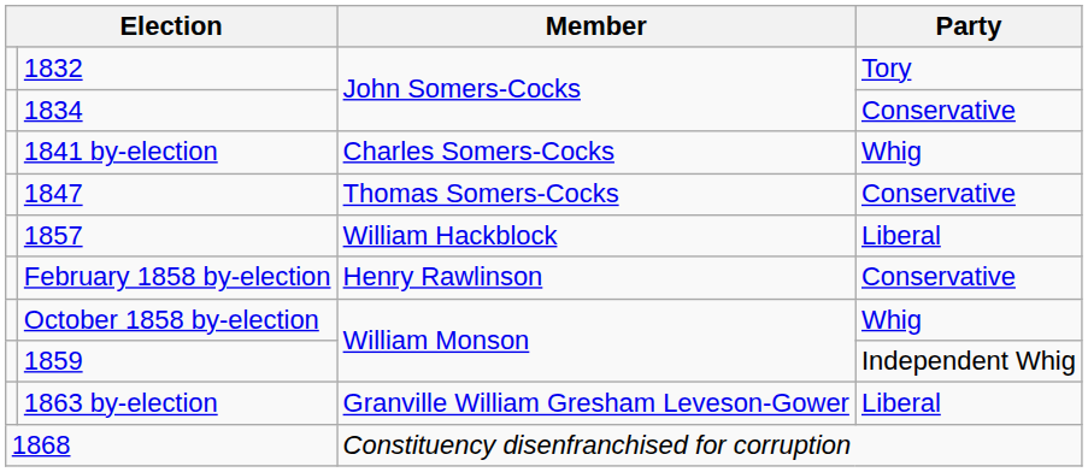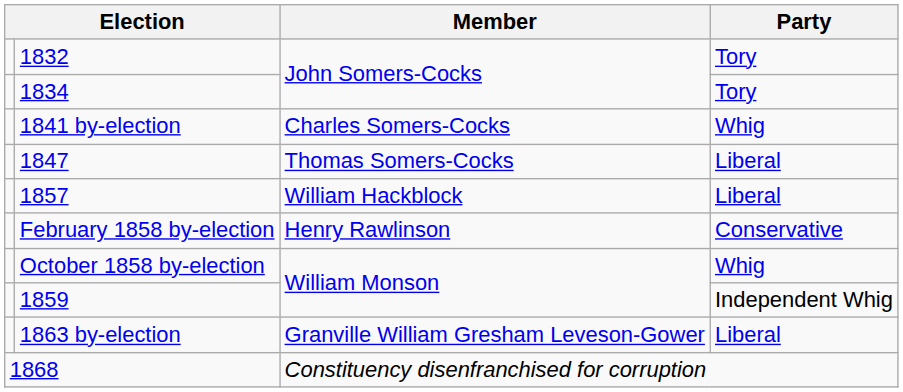1834 | Party: Conservative -> Tory
1847 | Party: Conservative -> Liberal
